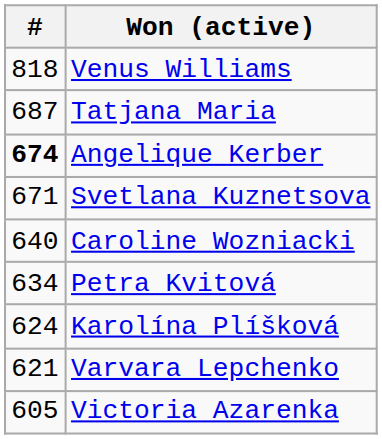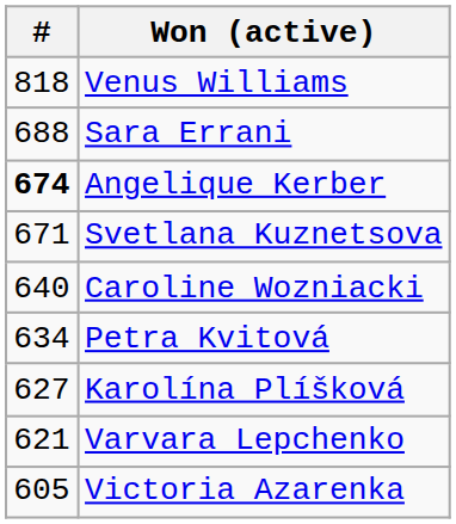+ row: 688 | Sara Errani
- row: 687 | Tatjana Maria
Karolína Plíšková | #: 624 -> 627
